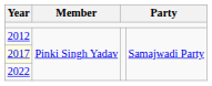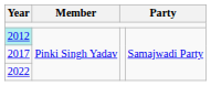2012 | Year: no background -> paleturquoise background
2017 | Year: lightyellow background -> no background
